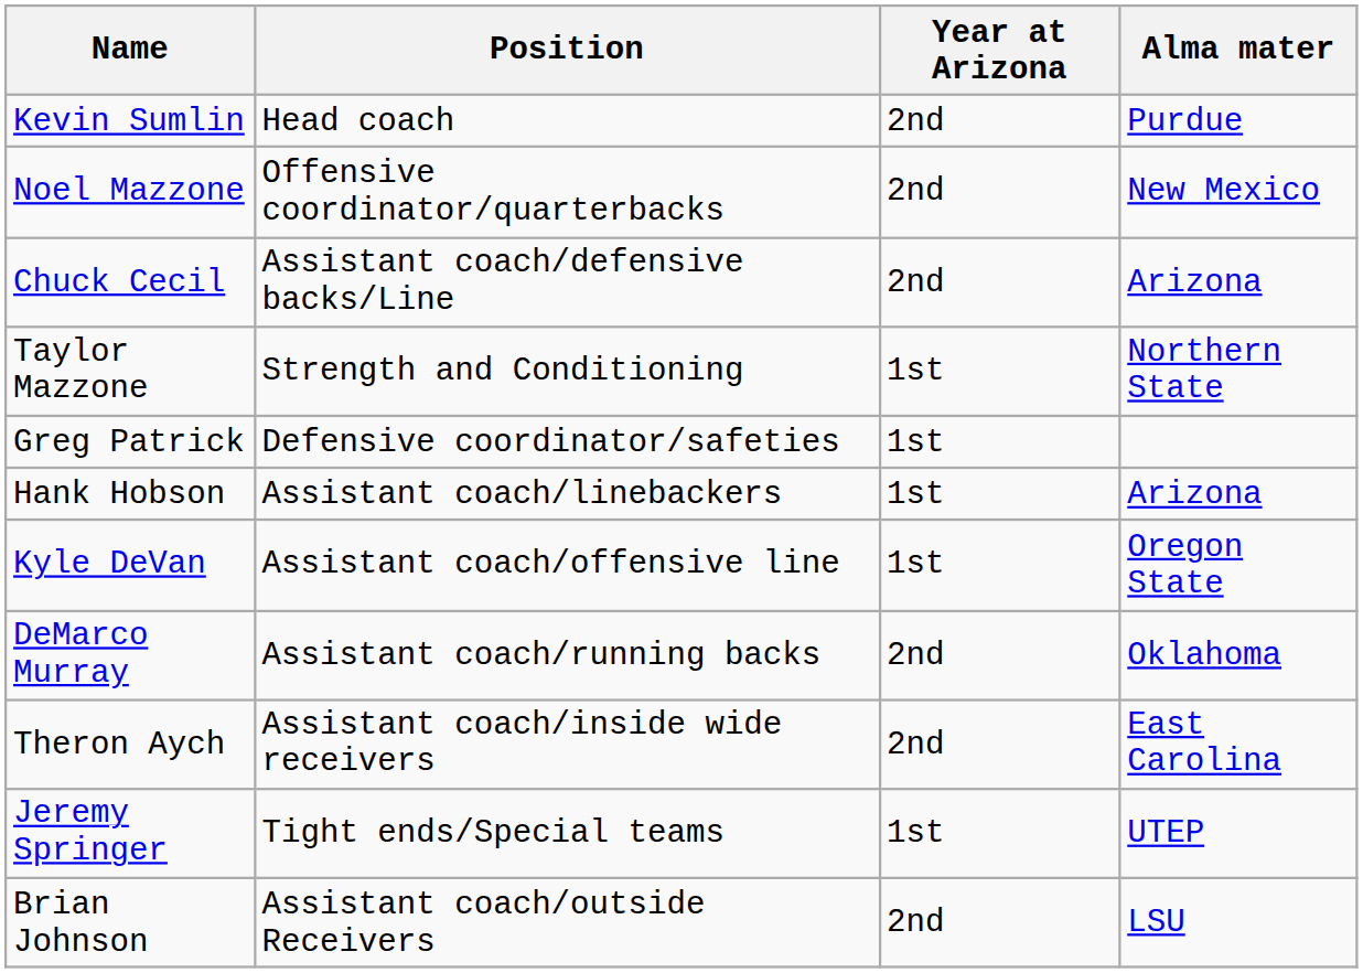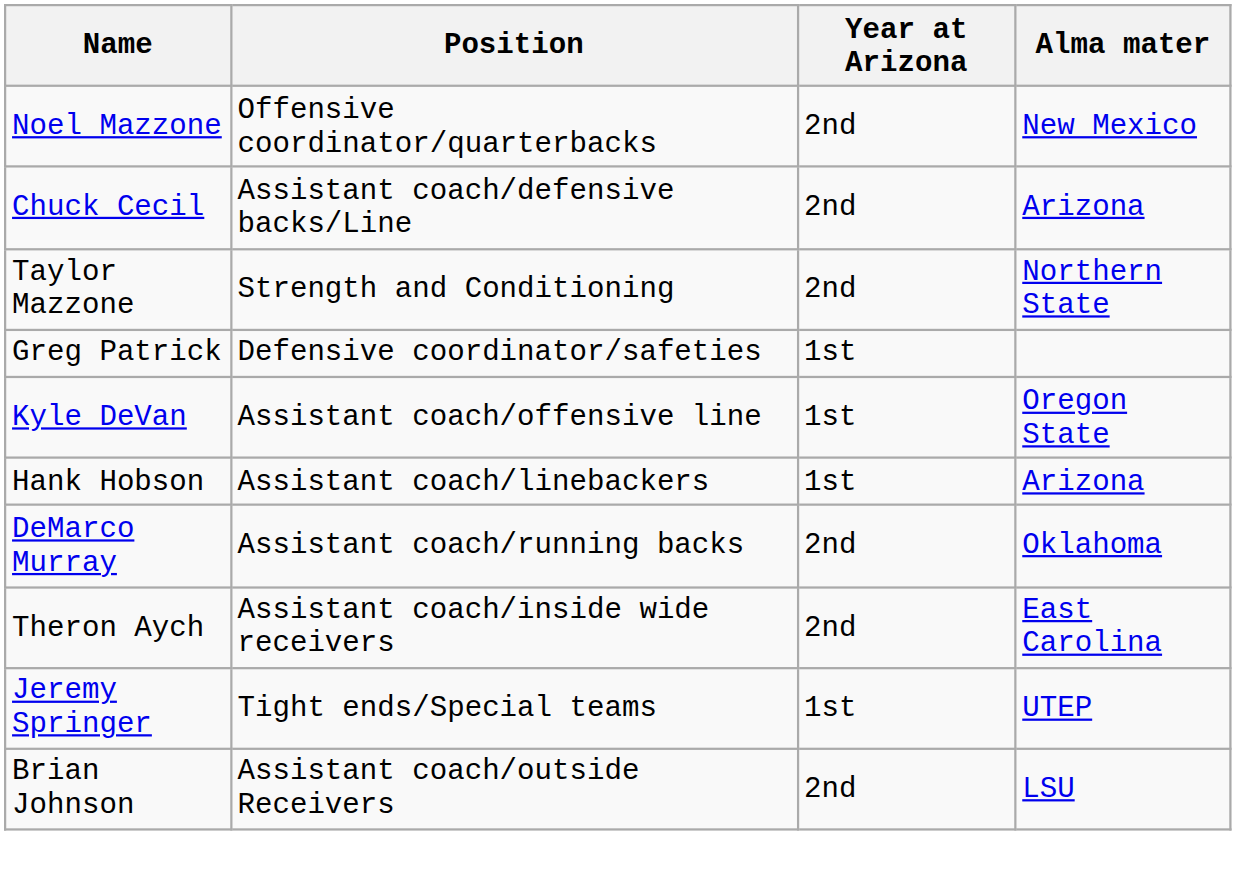- row: Kevin Sumlin | Head coach | 2nd | Purdue
Taylor Mazzone | Year at Arizona: 1st -> 2nd
rows swapped: Kyle DeVan <-> Hank Hobson
